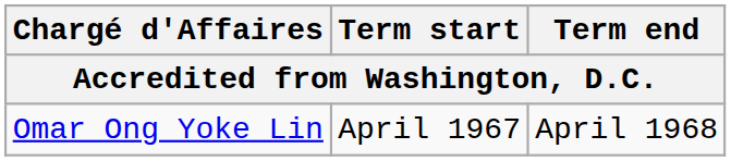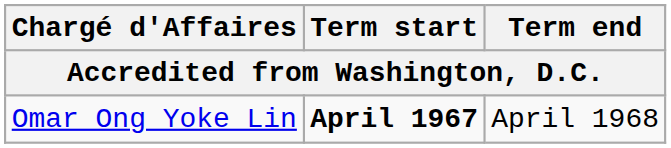Omar Ong Yoke Lin | Term start: normal -> bold
